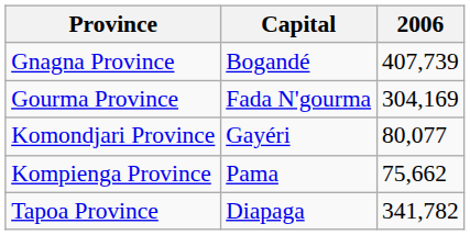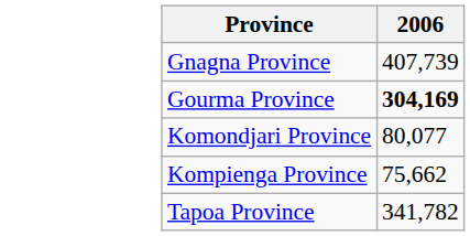- column: Capital | Bogandé | Fada N'gourma | Gayéri | Pama | Diapaga
Gourma Province | 2006: normal -> bold
